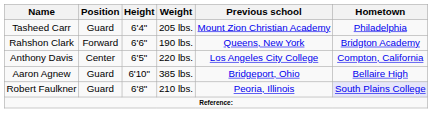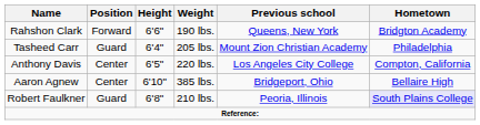rows swapped: Tasheed Carr <-> Rahshon Clark
Aaron Agnew | Position: Guard -> Center
